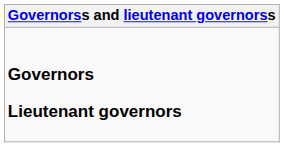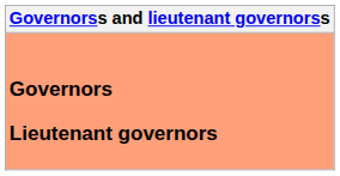row 2 | column 1: no background -> lightsalmon background
